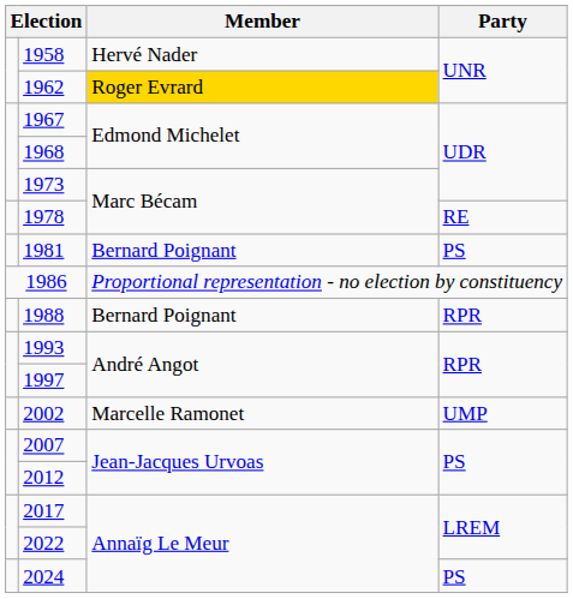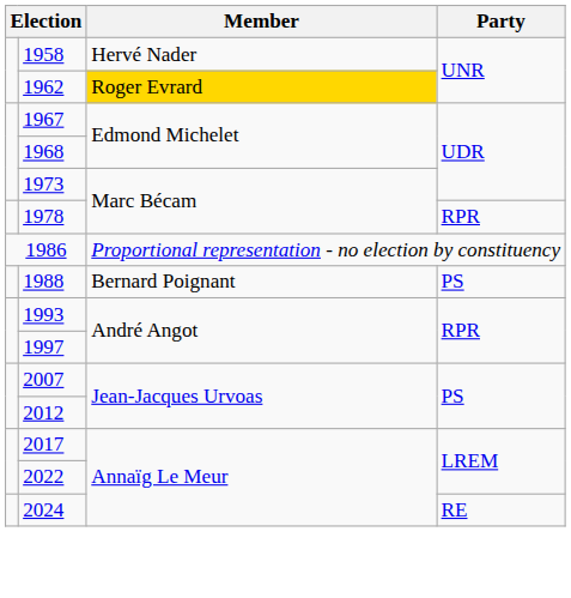1978 | Party: RE -> RPR
- row: 1981 | Bernard Poignant | PS
1988 | Party: RPR -> PS
- row: 2002 | Marcelle Ramonet | UMP
2024 | Party: PS -> RE
